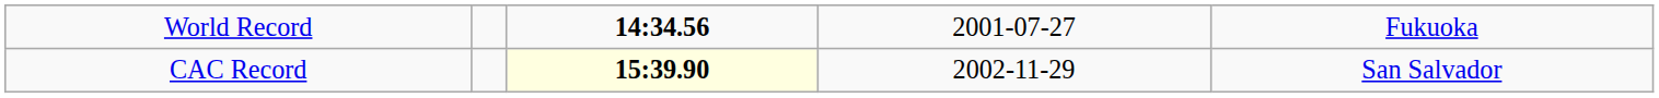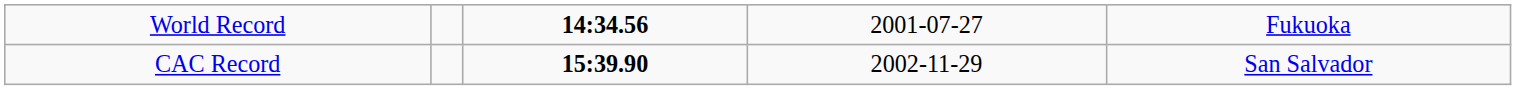CAC Record | column 3: lightyellow background -> no background
